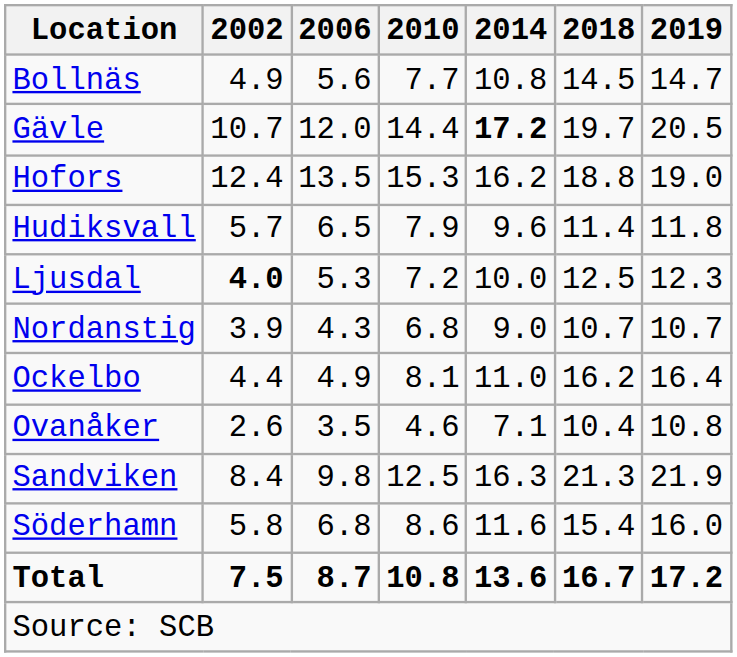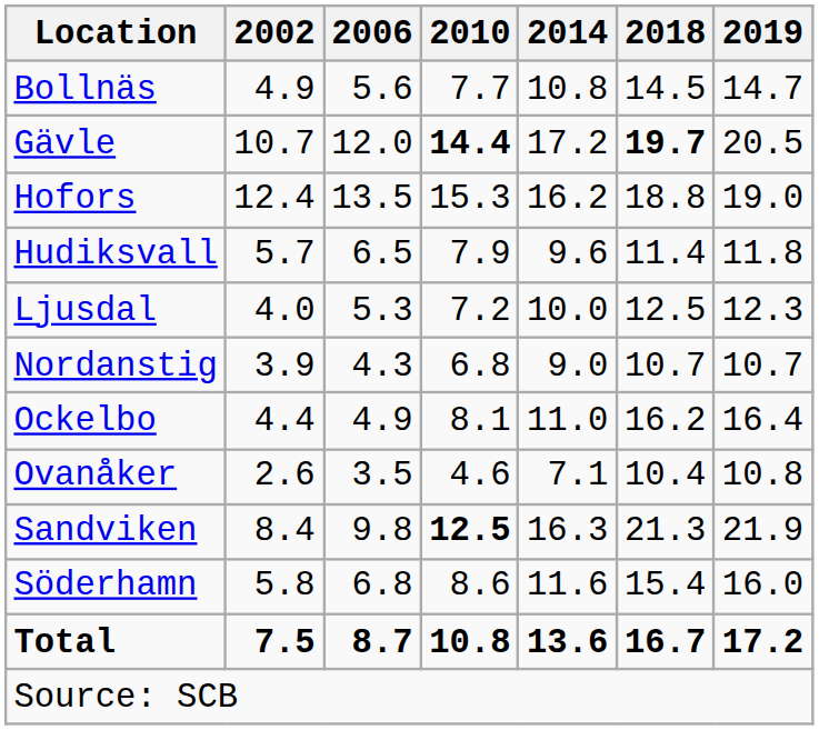Gävle | 2010: normal -> bold
Gävle | 2014: bold -> normal
Gävle | 2018: normal -> bold
Ljusdal | 2002: bold -> normal
Sandviken | 2010: normal -> bold
